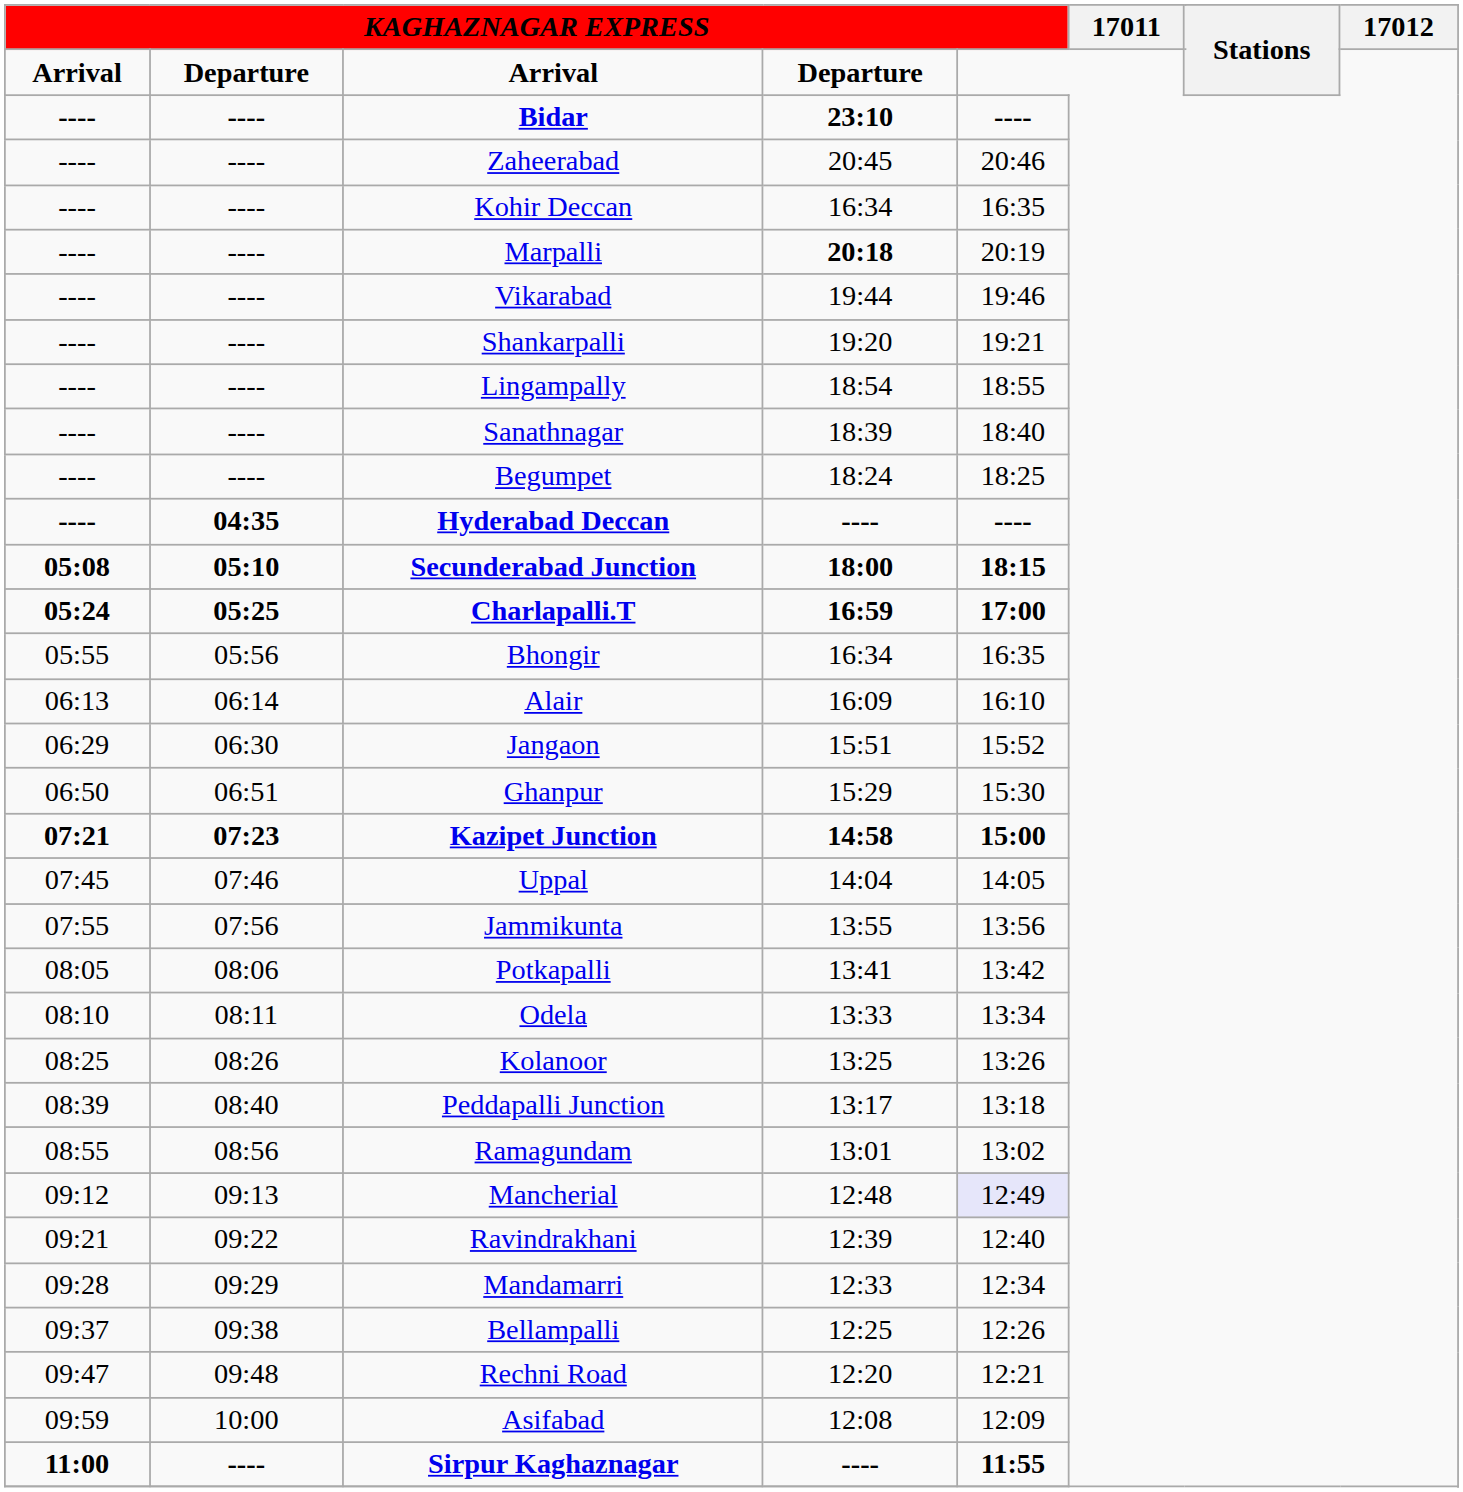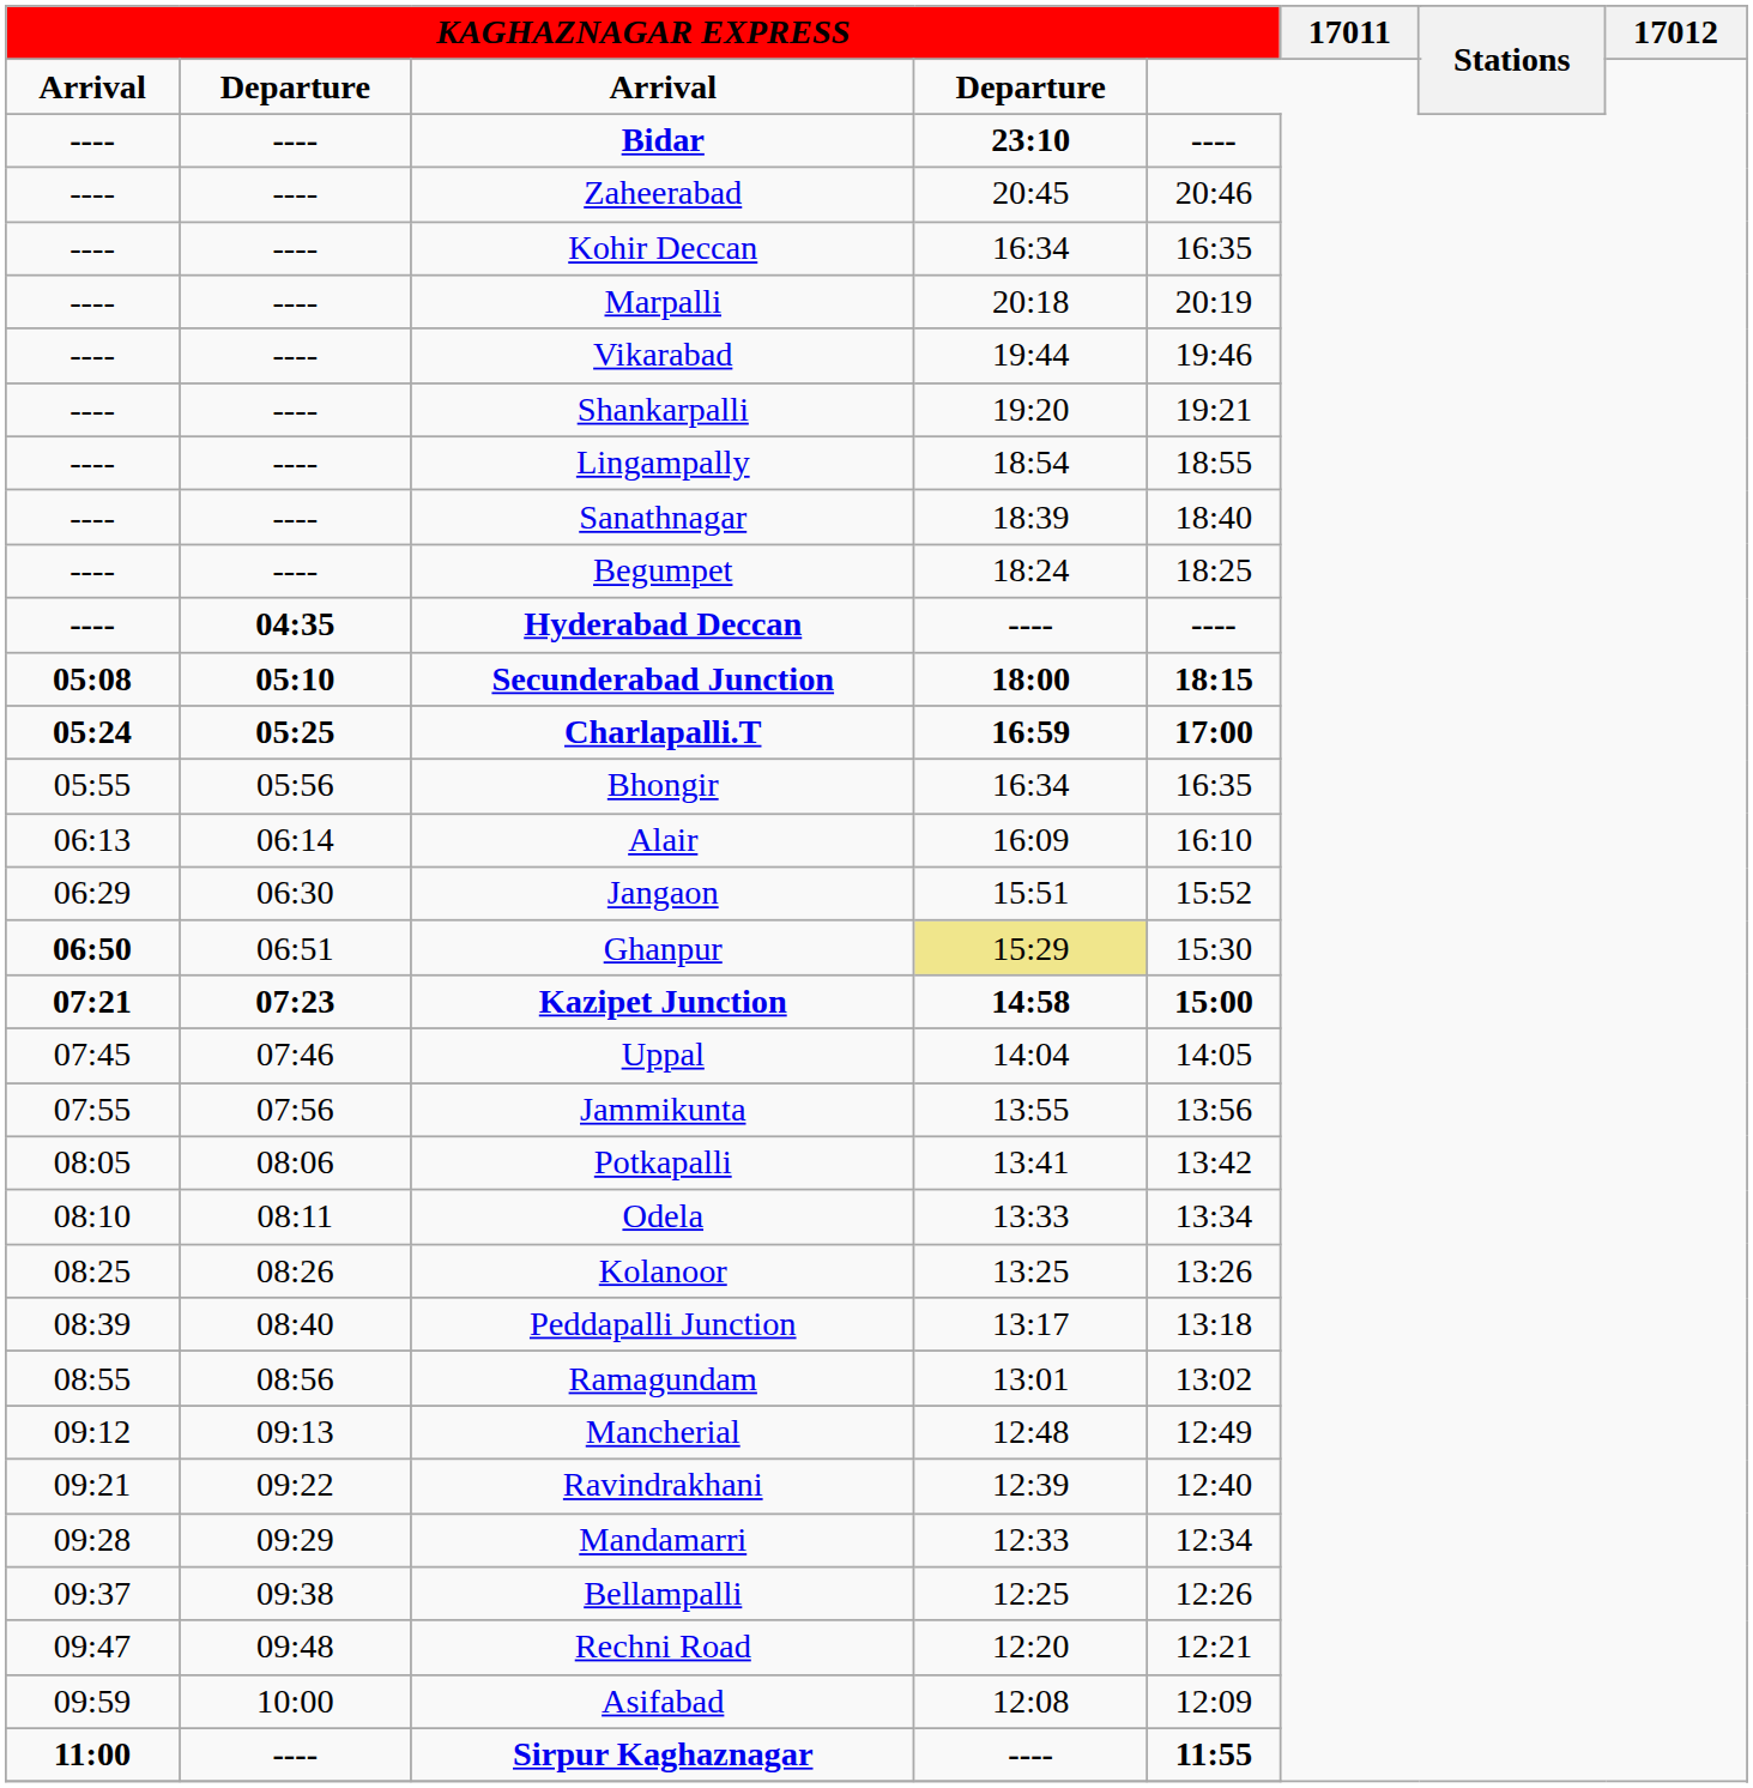Marpalli | column 4: bold -> normal
Ghanpur | column 1: normal -> bold
Ghanpur | column 4: no background -> khaki background
Mancherial | column 5: lavender background -> no background
